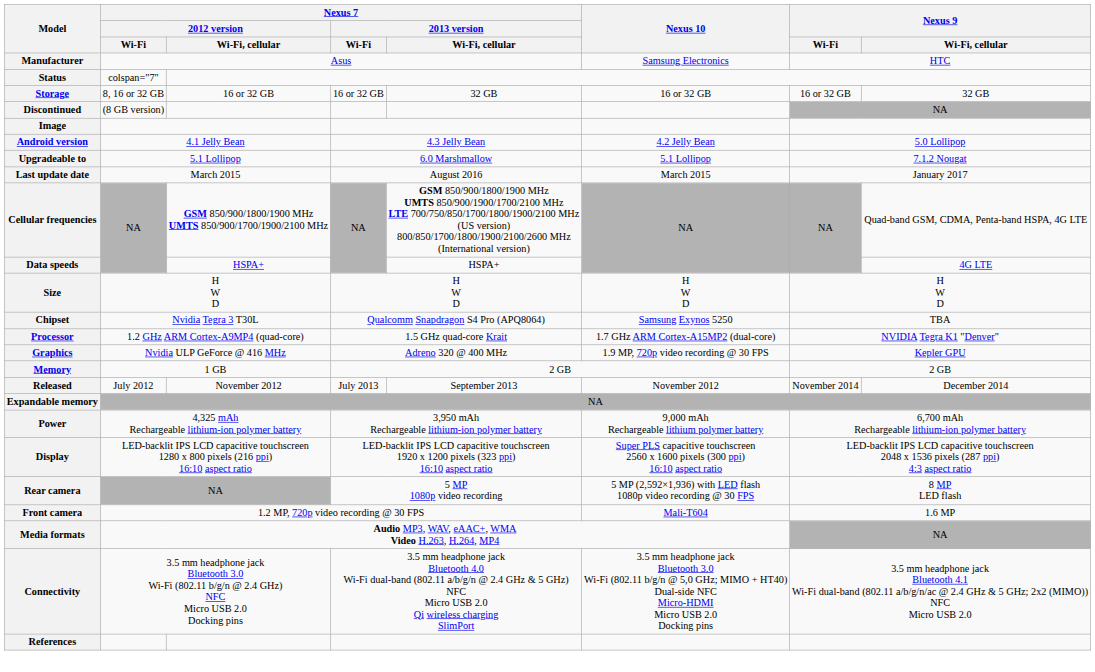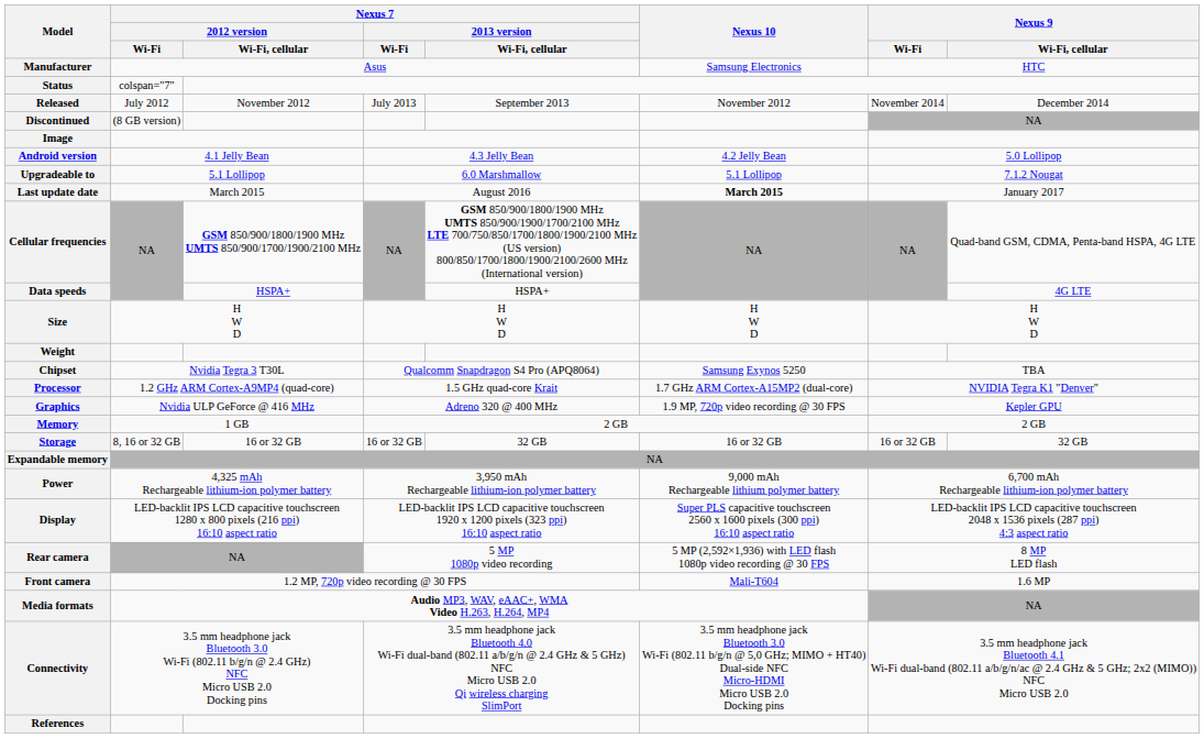rows swapped: Released <-> Storage
Last update date | Nexus 10: normal -> bold
+ row: Weight
